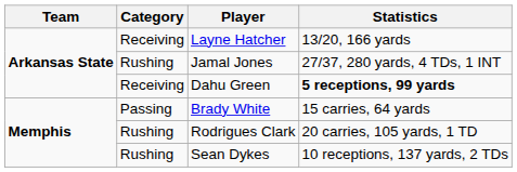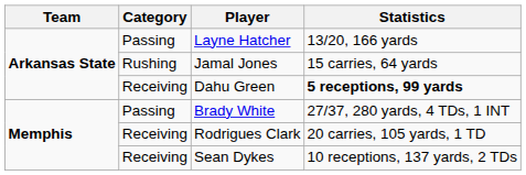Layne Hatcher | Category: Receiving -> Passing
Jamal Jones | Statistics: 27/37, 280 yards, 4 TDs, 1 INT -> 15 carries, 64 yards
Brady White | Statistics: 15 carries, 64 yards -> 27/37, 280 yards, 4 TDs, 1 INT
Rodrigues Clark | Category: Rushing -> Receiving
Sean Dykes | Category: Rushing -> Receiving
